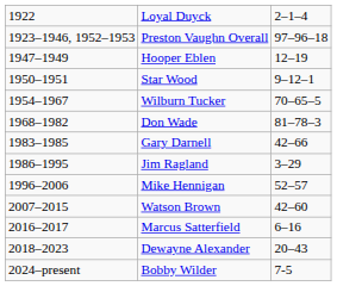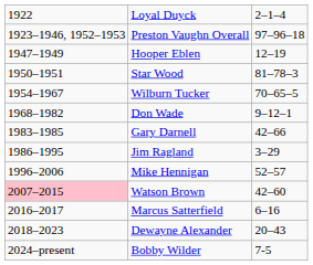Star Wood | column 3: 9–12–1 -> 81–78–3
Don Wade | column 3: 81–78–3 -> 9–12–1
Watson Brown | column 1: no background -> pink background
